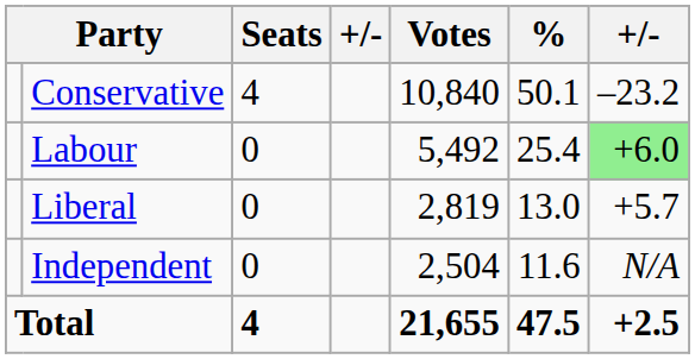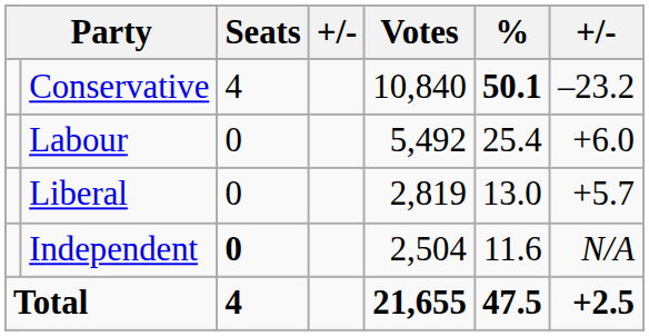Conservative | %: normal -> bold
Labour | column 7: lightgreen background -> no background
Independent | Seats: normal -> bold
